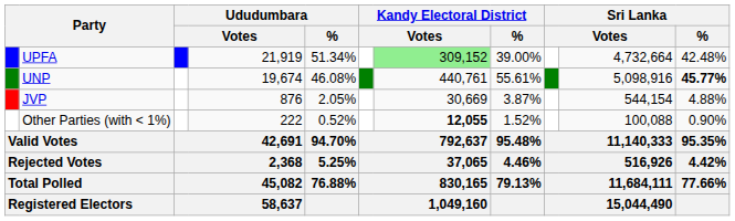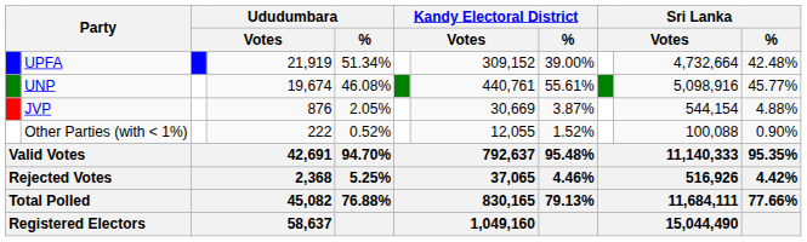UPFA | column 7: lightgreen background -> no background
UNP | Sri Lanka / %: bold -> normal
Other Parties (with < 1%) | column 7: bold -> normal
